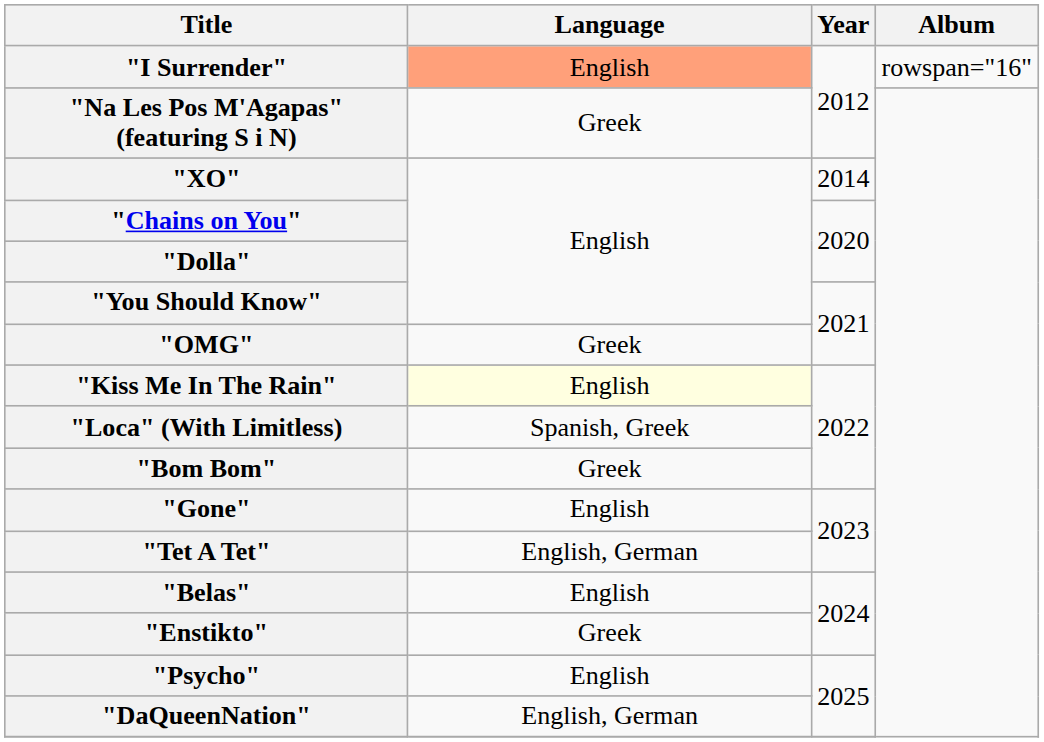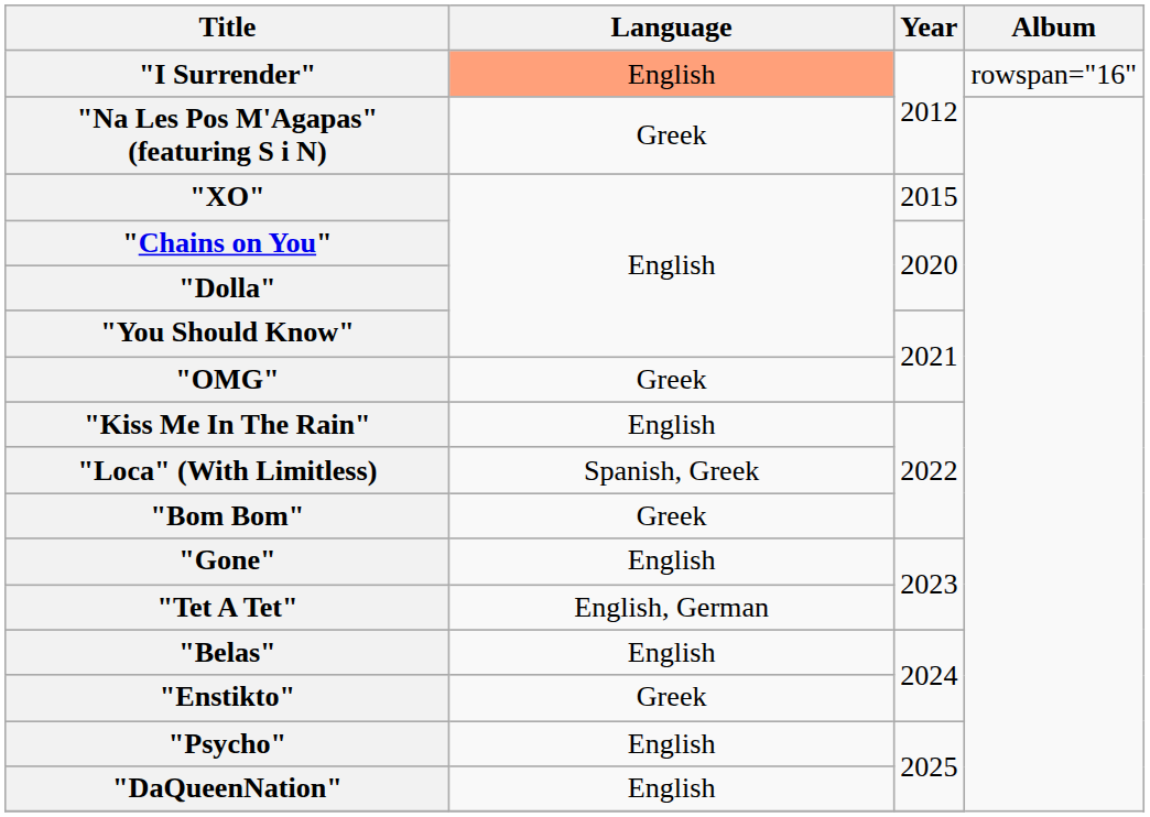"XO" | Year: 2014 -> 2015
"Kiss Me In The Rain" | Language: lightyellow background -> no background
"DaQueenNation" | Language: English, German -> English
